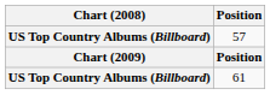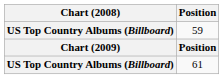row 2 | Position: 57 -> 59
